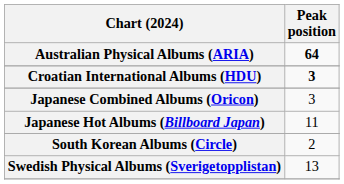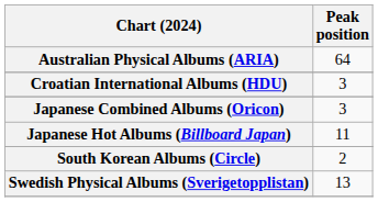Australian Physical Albums (ARIA) | Peak position: bold -> normal
Croatian International Albums (HDU) | Peak position: bold -> normal
